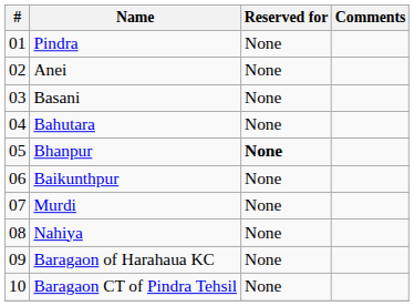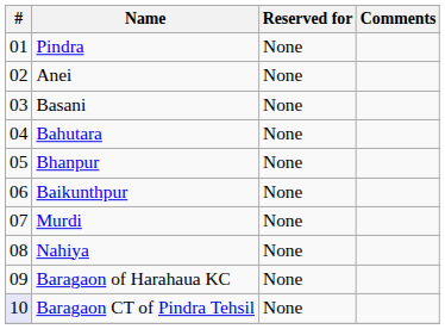Bhanpur | Reserved for: bold -> normal
Baragaon CT of Pindra Tehsil | #: no background -> lavender background
